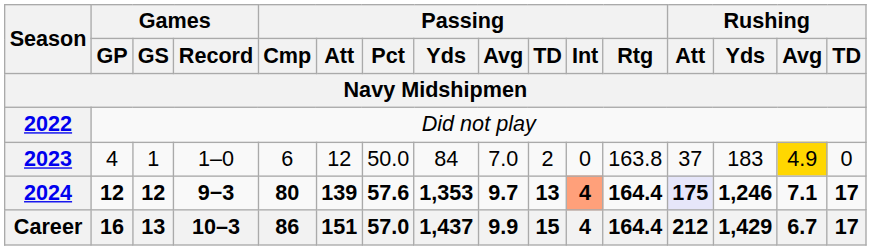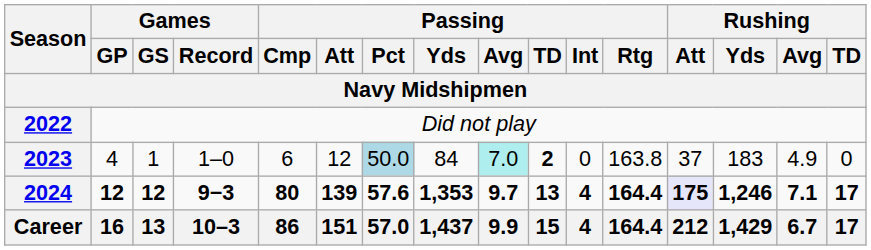2023 | Passing / Pct / Navy Midshipmen: no background -> lightblue background
2023 | Passing / Avg / Navy Midshipmen: no background -> paleturquoise background
2023 | Passing / TD / Navy Midshipmen: normal -> bold
2023 | Rushing / Avg / Navy Midshipmen: gold background -> no background
2024 | Passing / Int / Navy Midshipmen: lightsalmon background -> no background
